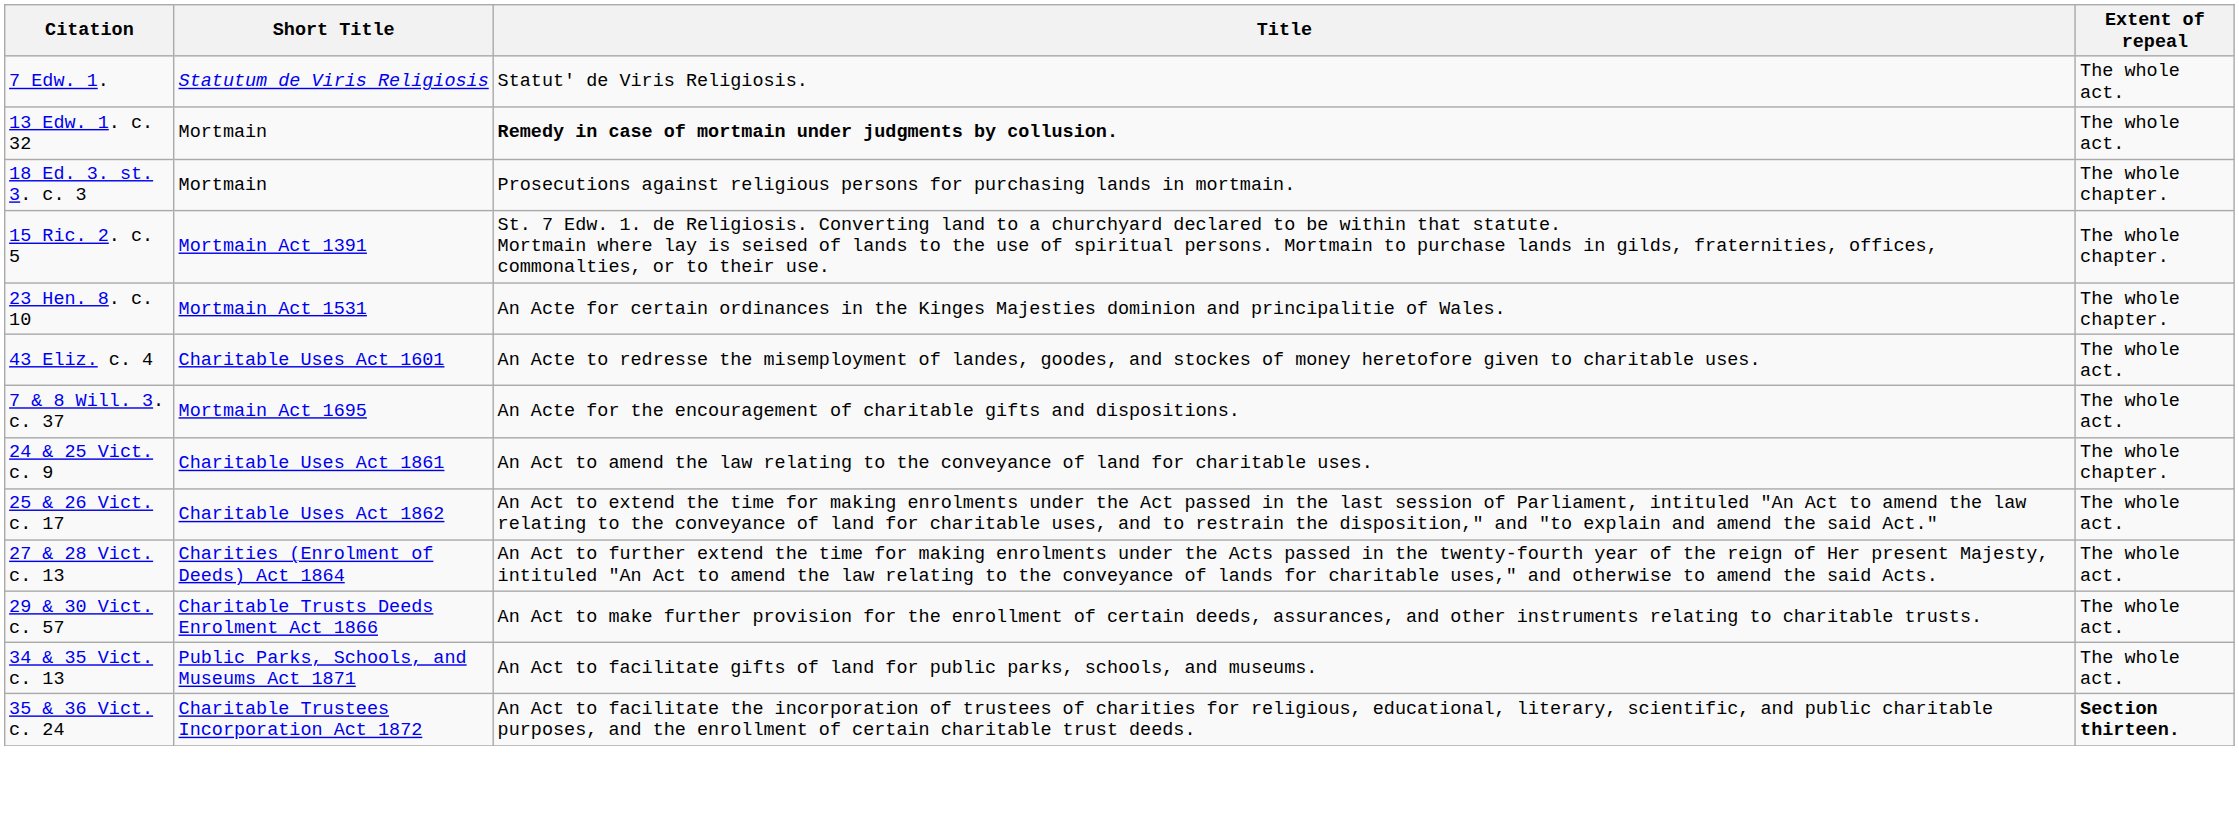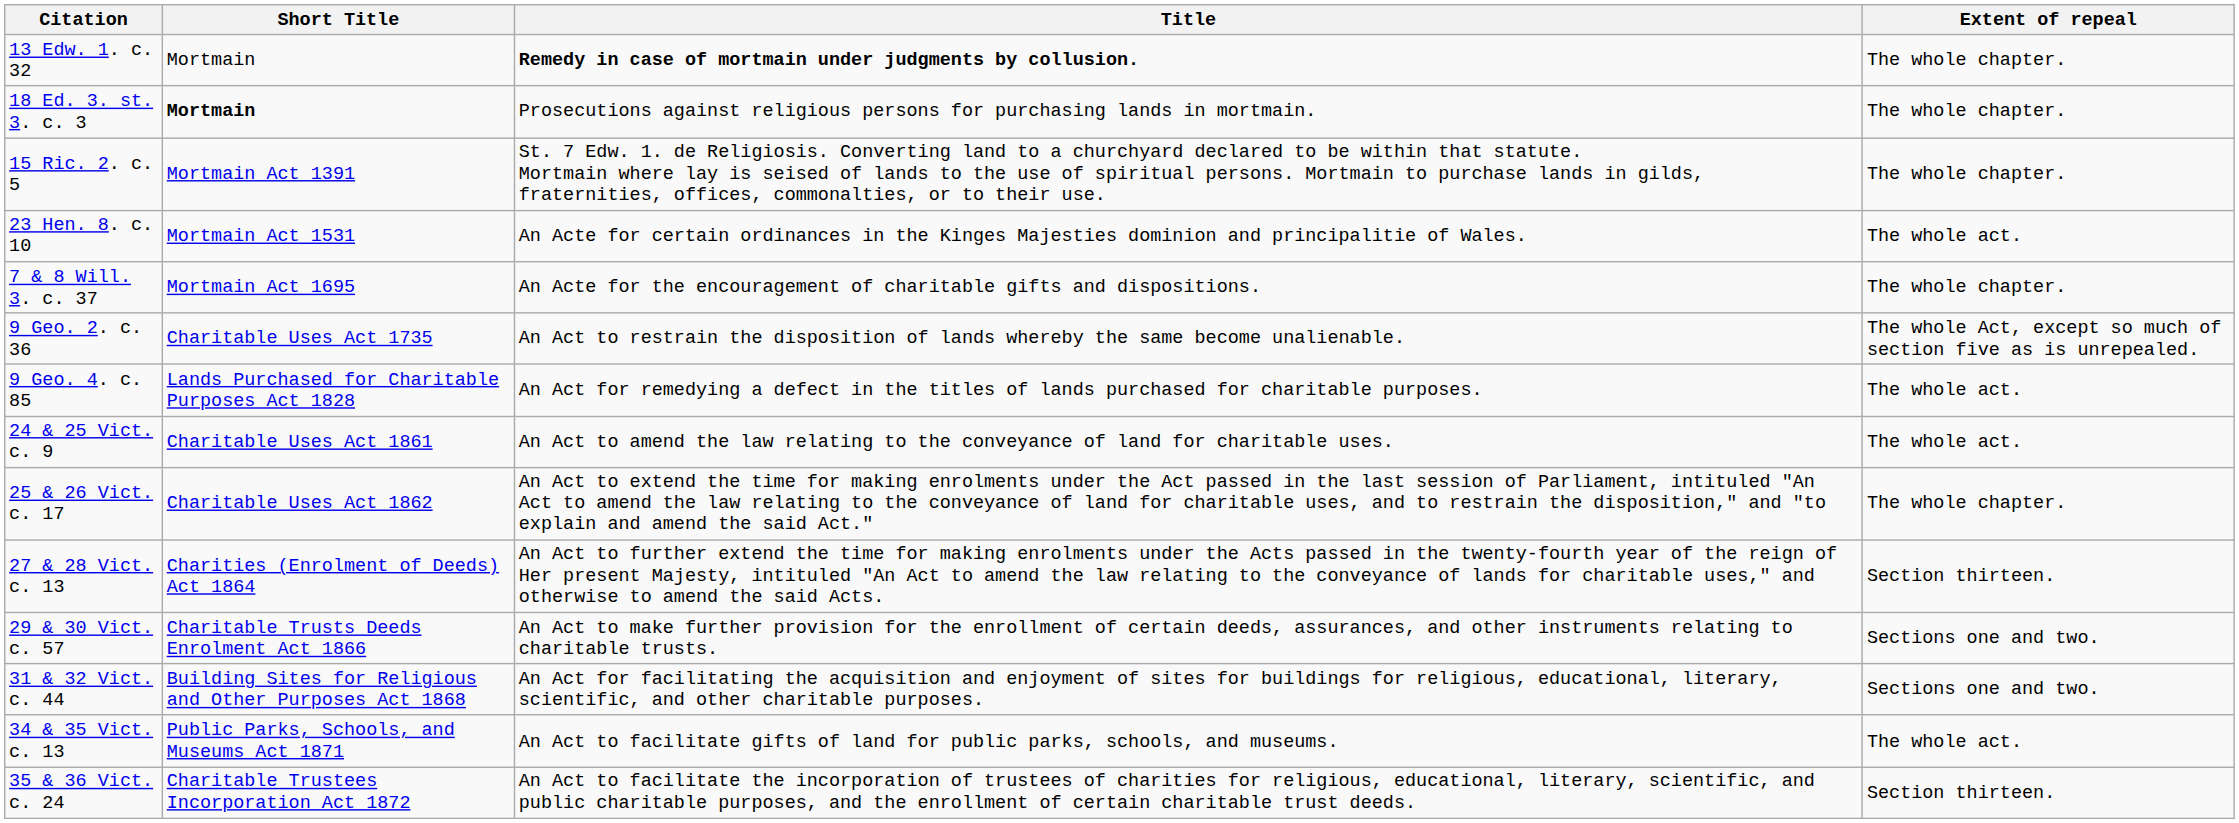- row: 7 Edw. 1. | Statutum de Viris Religiosis | Statut' de Viris Religiosis. | The whole act.
13 Edw. 1. c. 32 | Extent of repeal: The whole act. -> The whole chapter.
18 Ed. 3. st. 3. c. 3 | Short Title: normal -> bold
23 Hen. 8. c. 10 | Extent of repeal: The whole chapter. -> The whole act.
- row: 43 Eliz. c. 4 | Charitable Uses Act 1601 | An Acte to redresse the misemployment of landes, goodes, and stockes of money heretofore given to charitable uses. | The whole act.
7 & 8 Will. 3. c. 37 | Extent of repeal: The whole act. -> The whole chapter.
+ row: 9 Geo. 2. c. 36 | Charitable Uses Act 1735 | An Act to restrain the disposition of lands whereby the same become unalienable. | The whole Act, except so much of section five as is unrepealed.
+ row: 9 Geo. 4. c. 85 | Lands Purchased for Charitable Purposes Act 1828 | An Act for remedying a defect in the titles of lands purchased for charitable purposes. | The whole act.
24 & 25 Vict. c. 9 | Extent of repeal: The whole chapter. -> The whole act.
25 & 26 Vict. c. 17 | Extent of repeal: The whole act. -> The whole chapter.
27 & 28 Vict. c. 13 | Extent of repeal: The whole act. -> Section thirteen.
29 & 30 Vict. c. 57 | Extent of repeal: The whole act. -> Sections one and two.
+ row: 31 & 32 Vict. c. 44 | Building Sites for Religious and Other Purposes Act 1868 | An Act for facilitating the acquisition and enjoyment of sites for buildings for religious, educational, literary, scientific, and other charitable purposes. | Sections one and two.
35 & 36 Vict. c. 24 | Extent of repeal: bold -> normal
